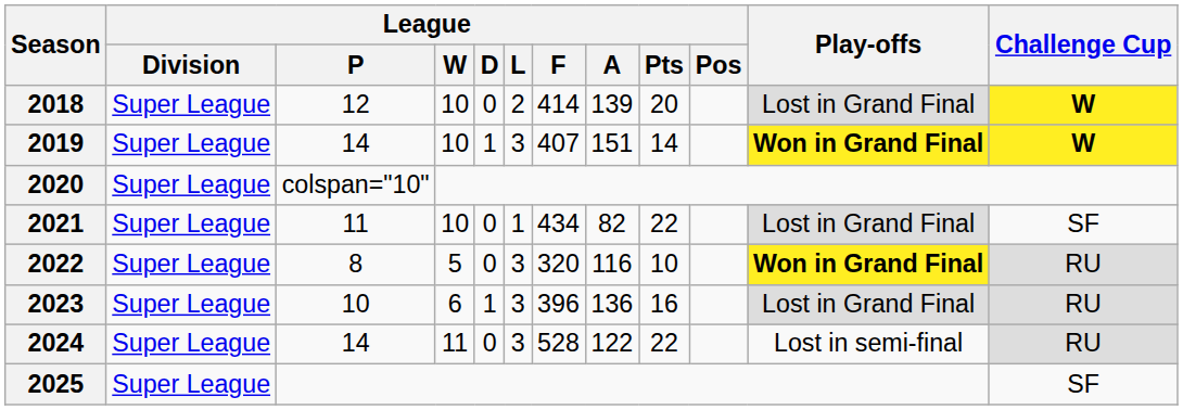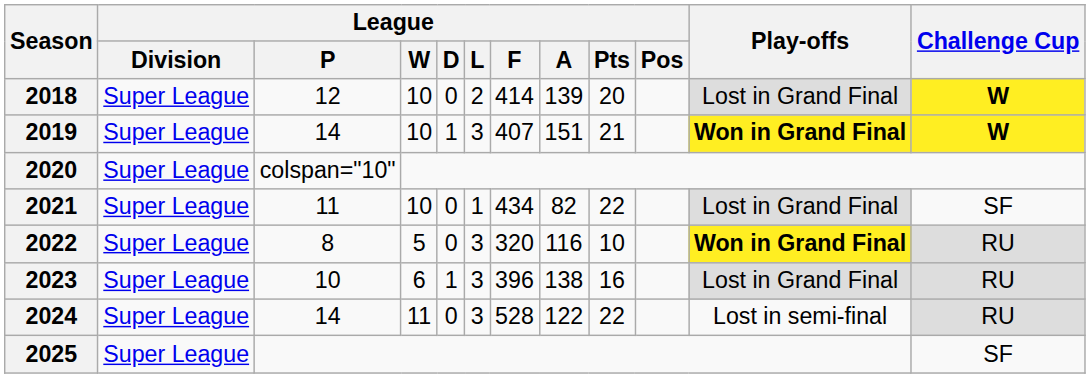2019 | League / Pts: 14 -> 21
2023 | League / A: 136 -> 138
